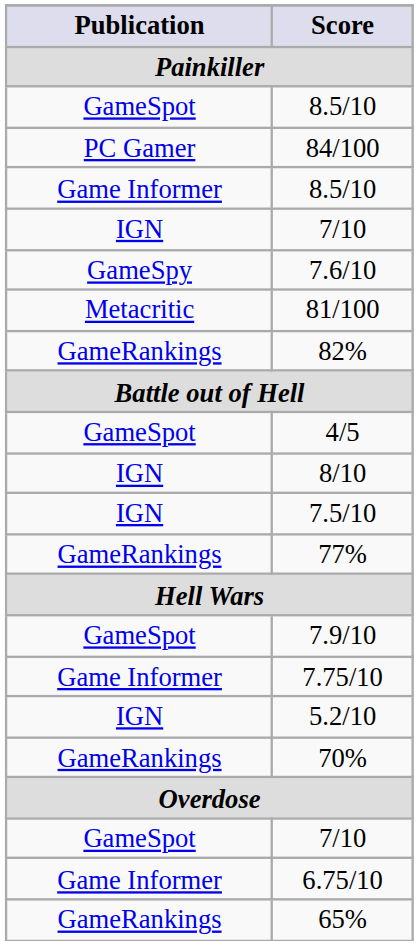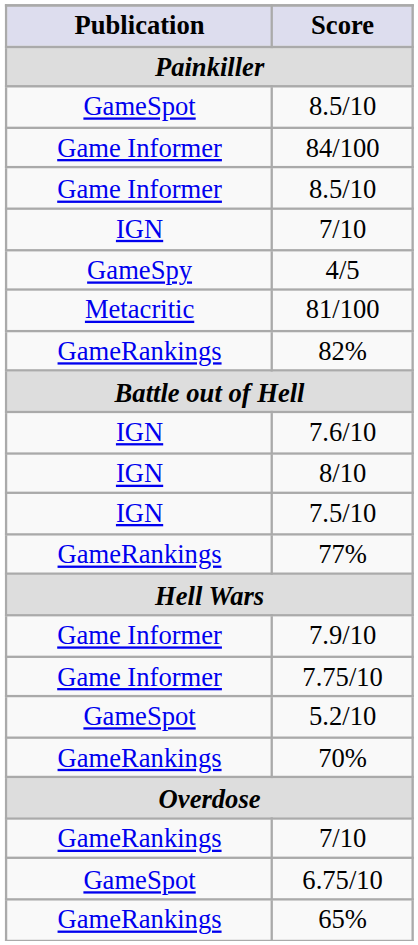row 4 | Publication: PC Gamer -> Game Informer
row 7 | Score: 7.6/10 -> 4/5
row 11 | Publication: GameSpot -> IGN
row 11 | Score: 4/5 -> 7.6/10
row 16 | Publication: GameSpot -> Game Informer
row 18 | Publication: IGN -> GameSpot
row 21 | Publication: GameSpot -> GameRankings
row 22 | Publication: Game Informer -> GameSpot
